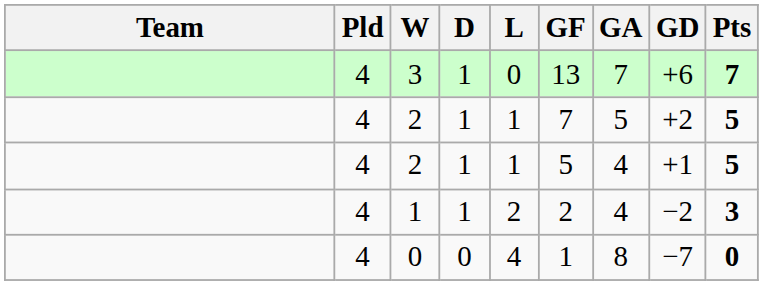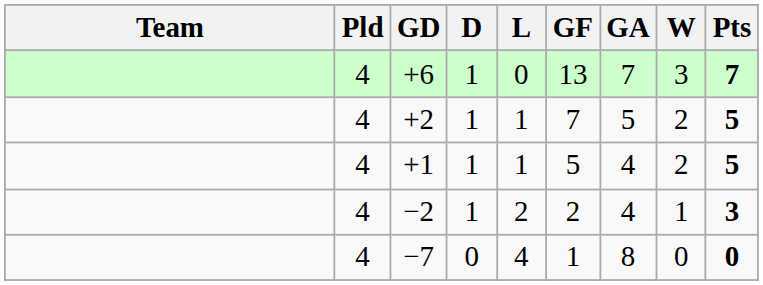columns swapped: W <-> GD
